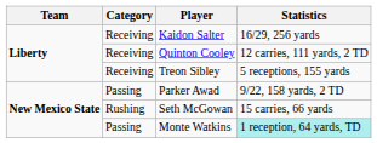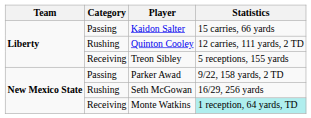Kaidon Salter | Category: Receiving -> Passing
Kaidon Salter | Statistics: 16/29, 256 yards -> 15 carries, 66 yards
Quinton Cooley | Category: Receiving -> Rushing
Seth McGowan | Statistics: 15 carries, 66 yards -> 16/29, 256 yards
Monte Watkins | Category: Passing -> Receiving
